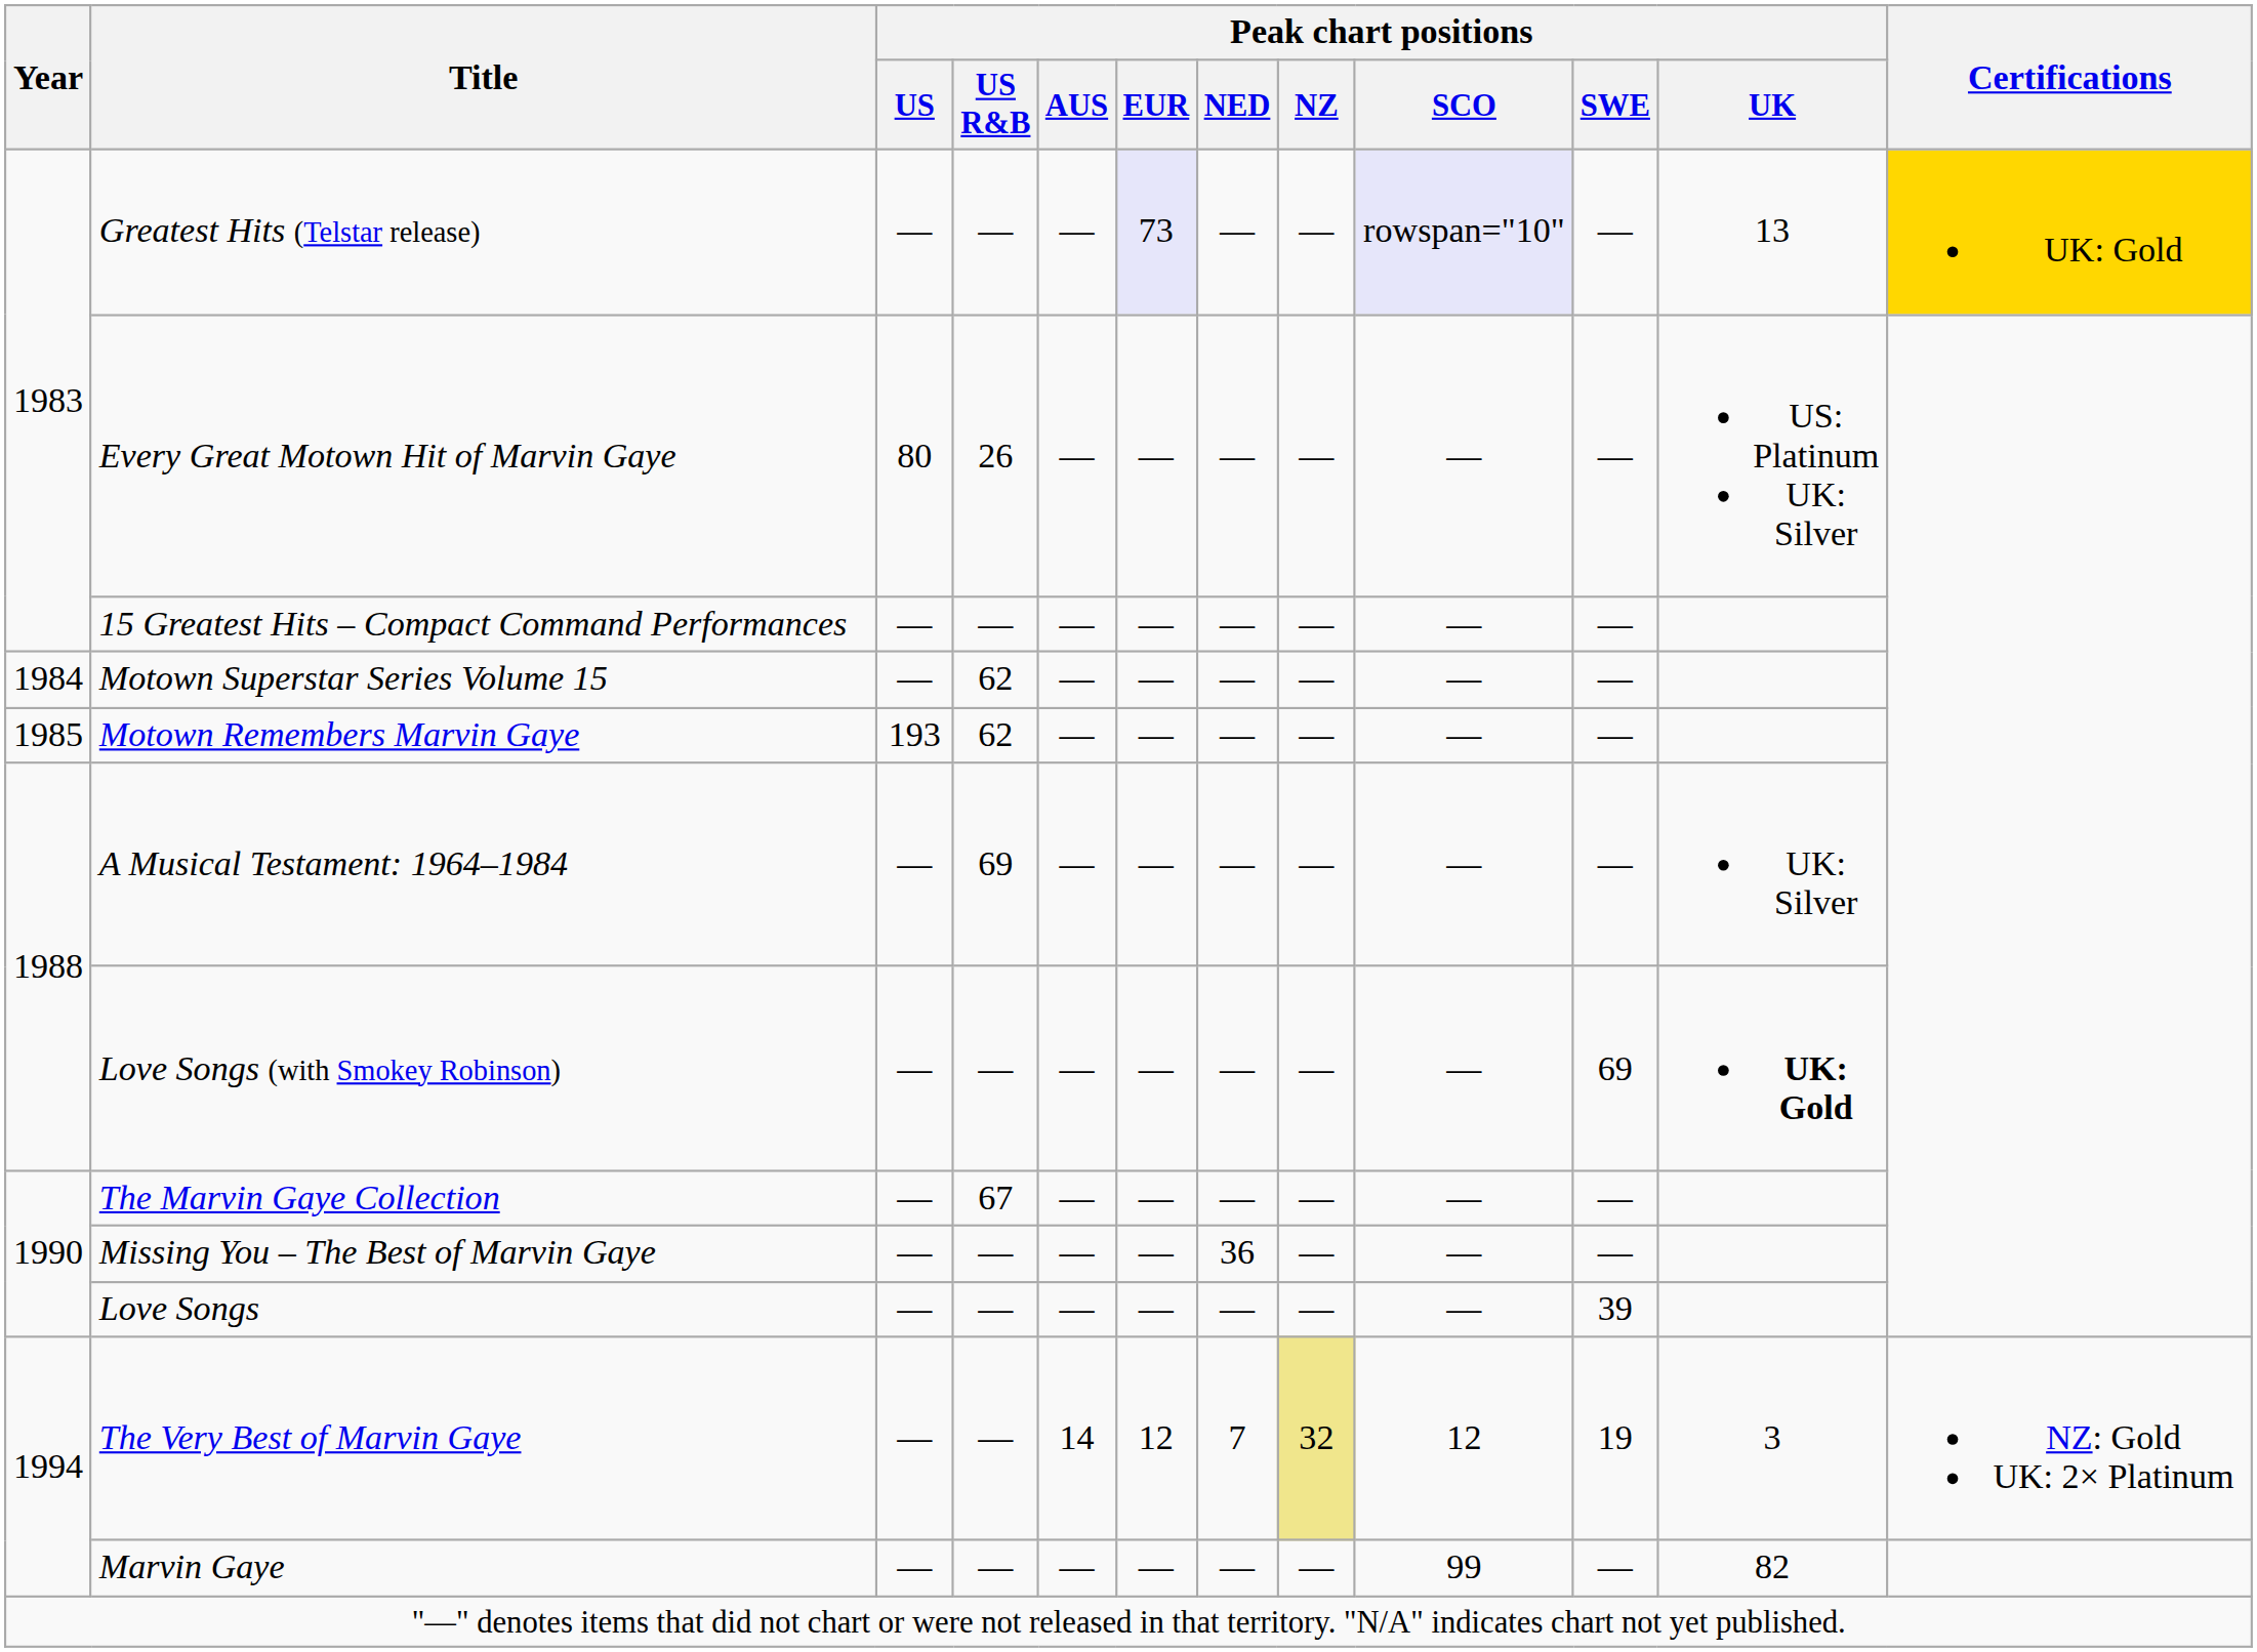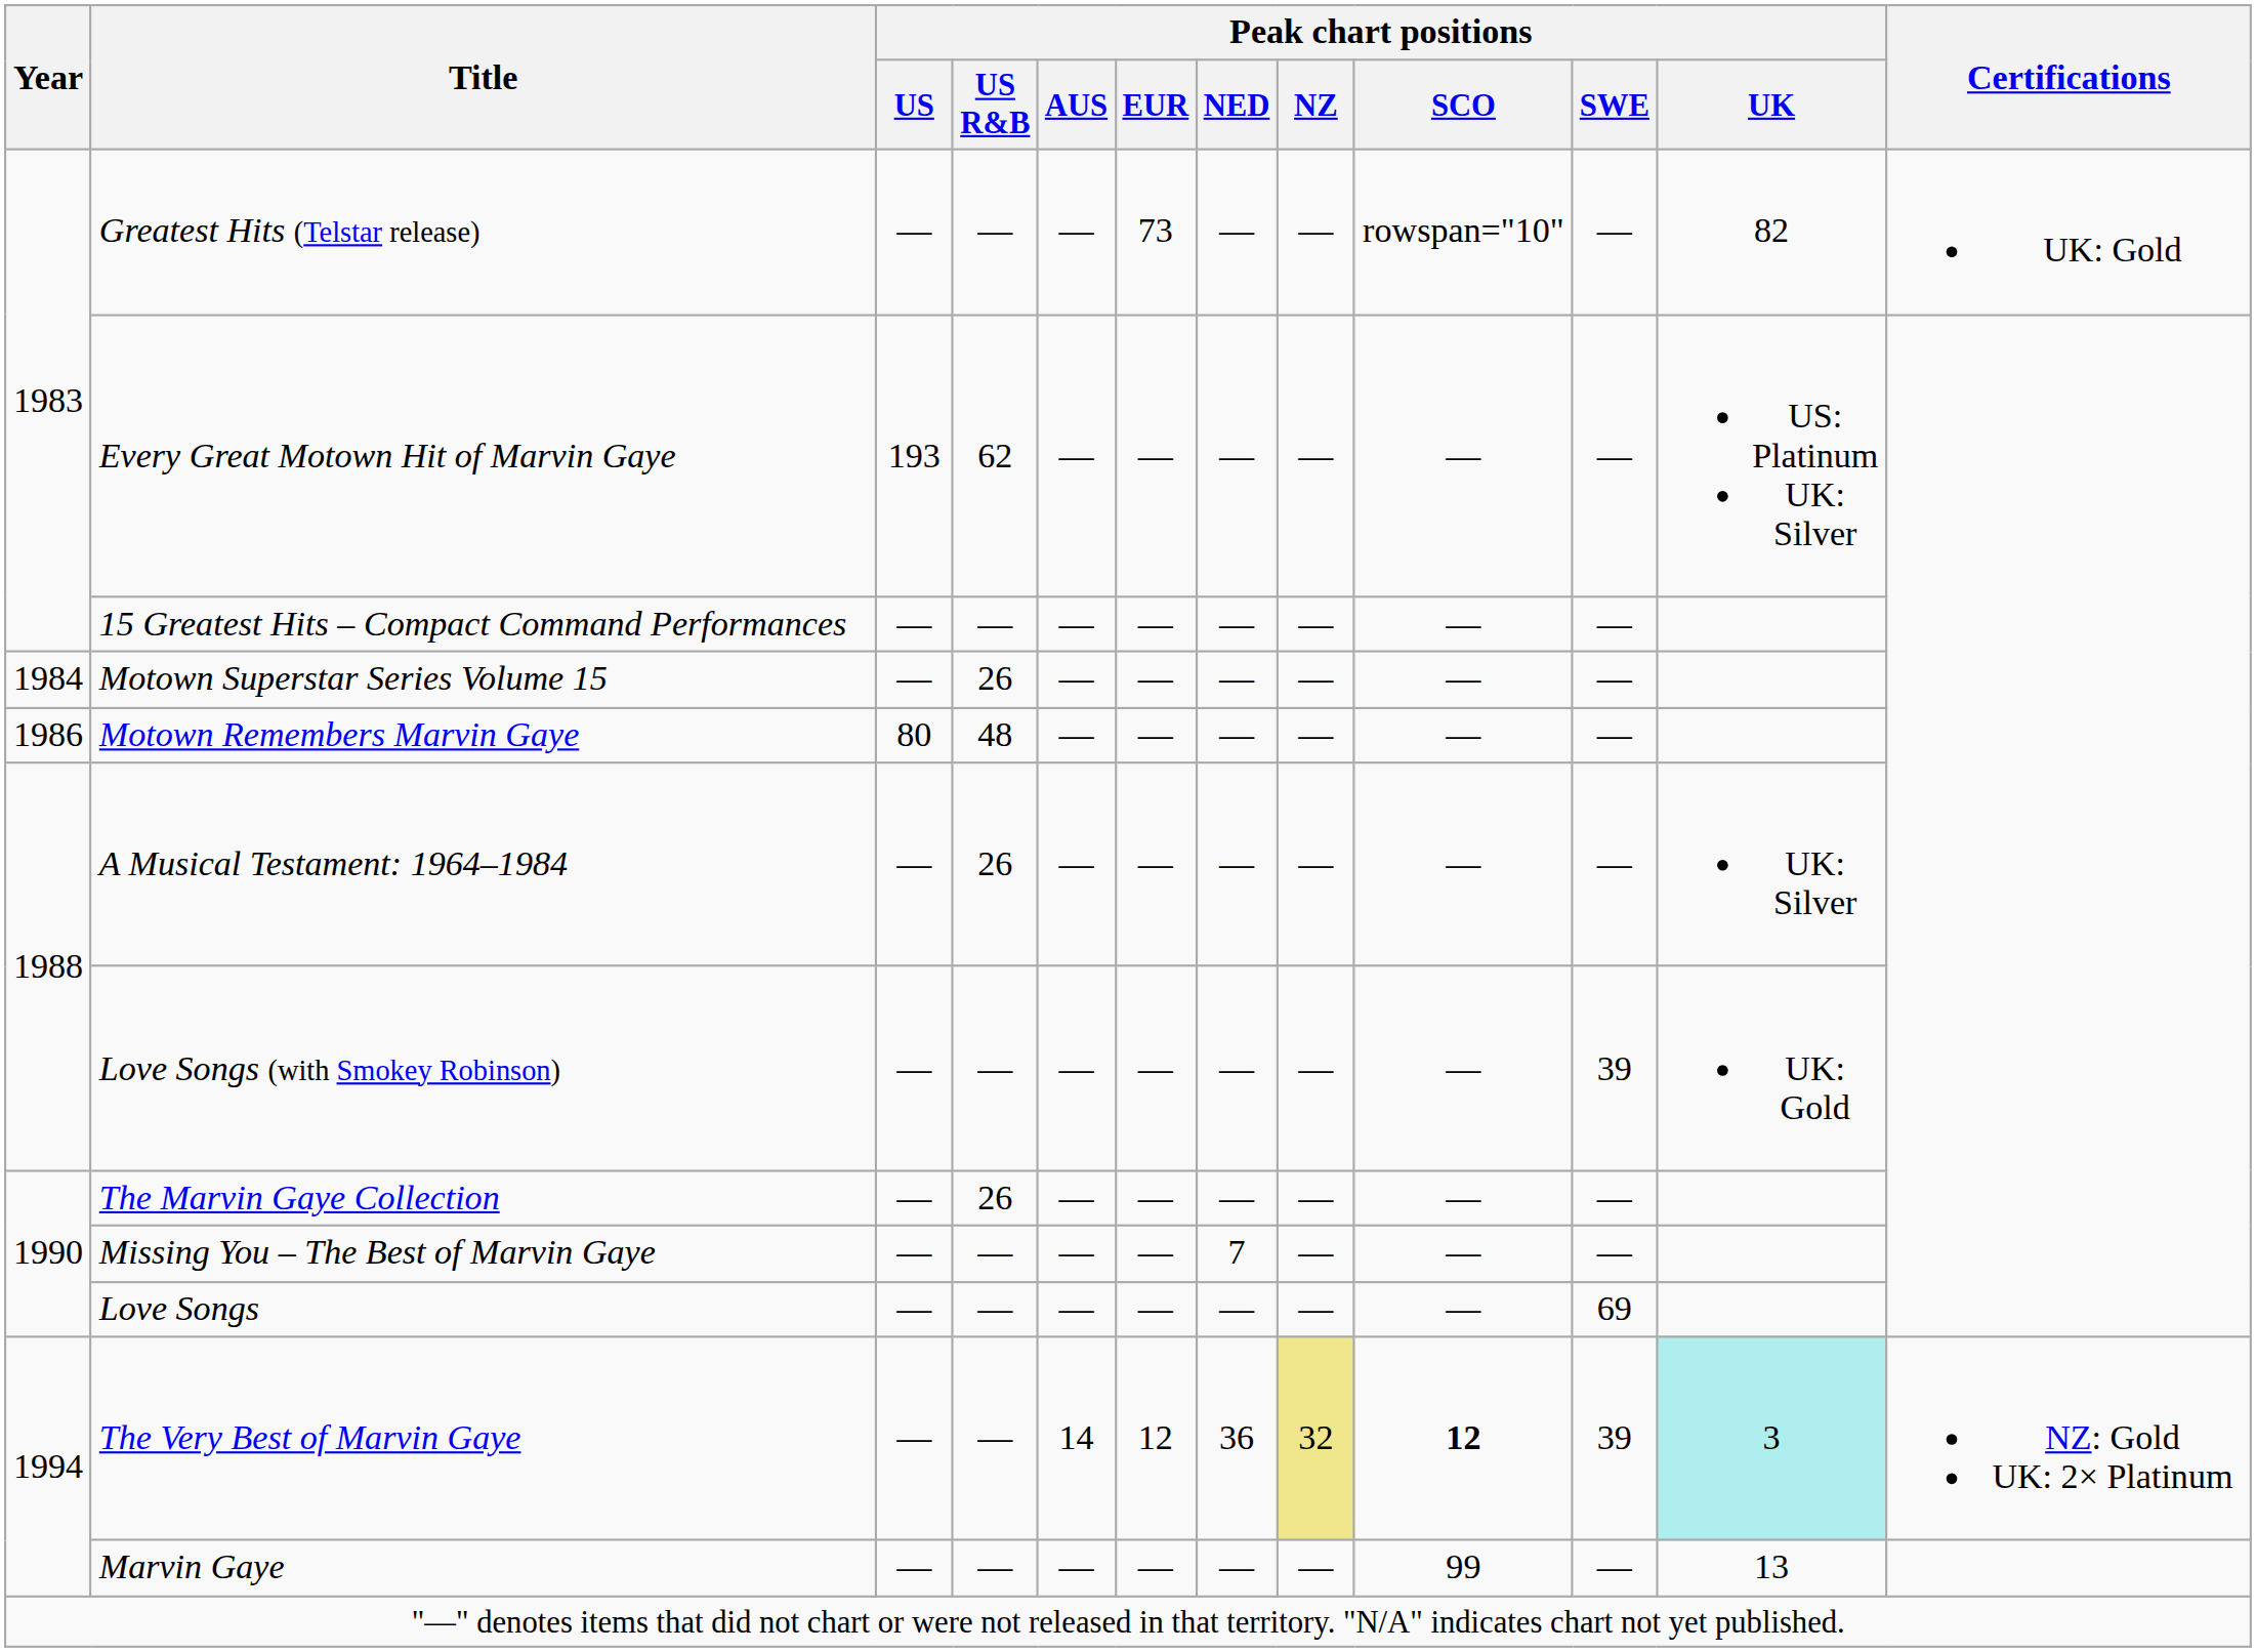Greatest Hits (Telstar release) | Peak chart positions / EUR: lavender background -> no background
Greatest Hits (Telstar release) | Peak chart positions / SCO: lavender background -> no background
Greatest Hits (Telstar release) | Peak chart positions / UK: 13 -> 82
Greatest Hits (Telstar release) | Certifications: gold background -> no background
Every Great Motown Hit of Marvin Gaye | Peak chart positions / US: 80 -> 193
Every Great Motown Hit of Marvin Gaye | Peak chart positions / US R&B: 26 -> 62
Motown Superstar Series Volume 15 | Peak chart positions / US R&B: 62 -> 26
Motown Remembers Marvin Gaye | Year: 1985 -> 1986
Motown Remembers Marvin Gaye | Peak chart positions / US: 193 -> 80
Motown Remembers Marvin Gaye | Peak chart positions / US R&B: 62 -> 48
A Musical Testament: 1964–1984 | Peak chart positions / US R&B: 69 -> 26
Love Songs (with Smokey Robinson) | Peak chart positions / SWE: 69 -> 39
Love Songs (with Smokey Robinson) | Peak chart positions / UK: bold -> normal
The Marvin Gaye Collection | Peak chart positions / US R&B: 67 -> 26
Missing You – The Best of Marvin Gaye | Peak chart positions / NED: 36 -> 7
Love Songs | Peak chart positions / SWE: 39 -> 69
The Very Best of Marvin Gaye | Peak chart positions / NED: 7 -> 36
The Very Best of Marvin Gaye | Peak chart positions / SCO: normal -> bold
The Very Best of Marvin Gaye | Peak chart positions / SWE: 19 -> 39
The Very Best of Marvin Gaye | Peak chart positions / UK: no background -> paleturquoise background
Marvin Gaye | Peak chart positions / UK: 82 -> 13
